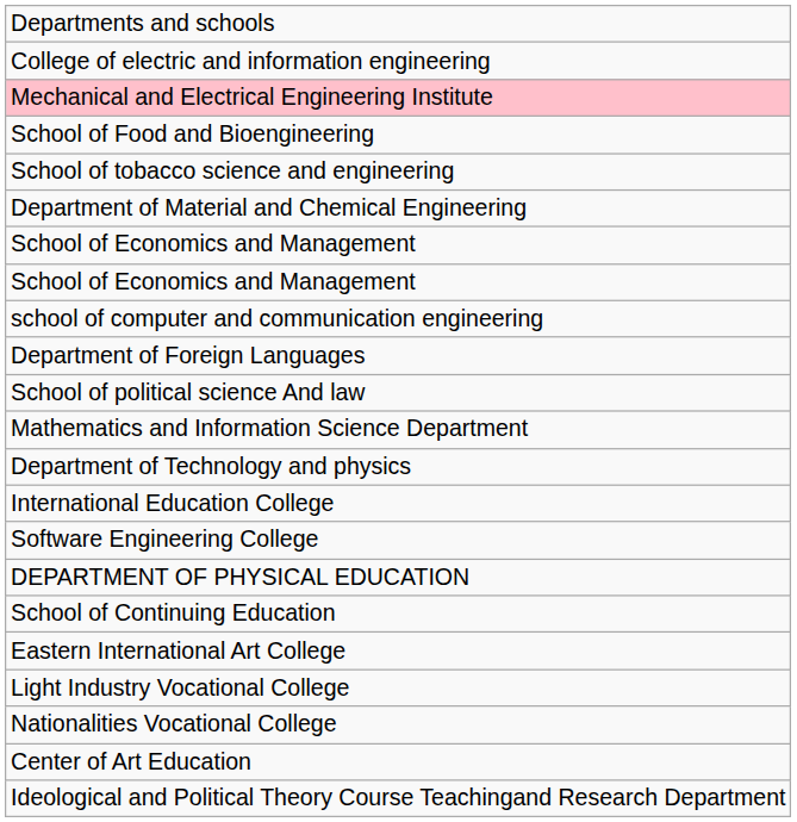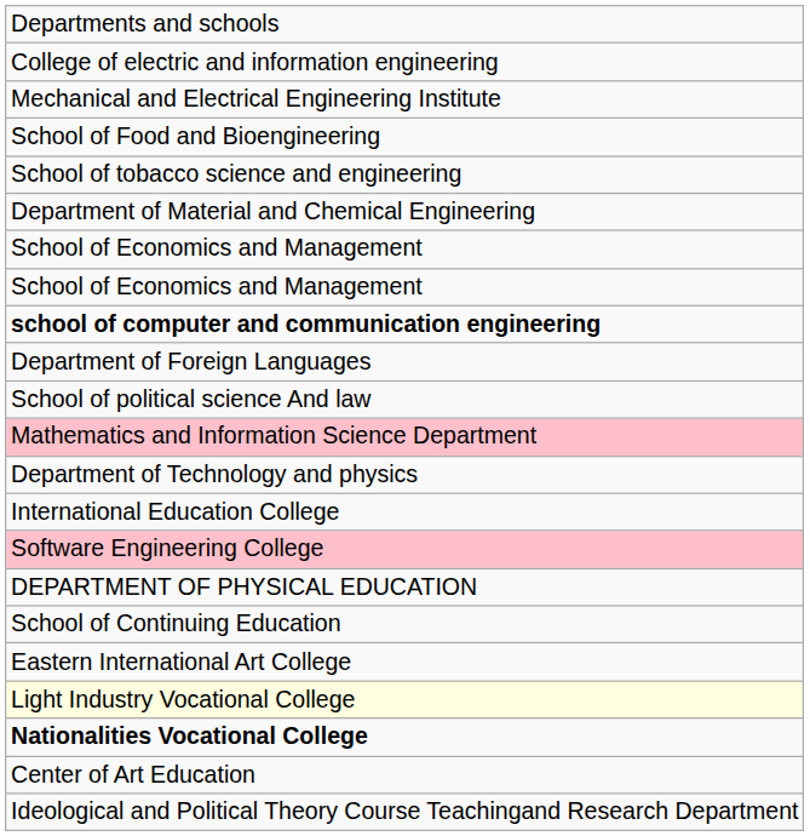row 3 | column 1: pink background -> no background
row 9 | column 1: normal -> bold
row 12 | column 1: no background -> pink background
row 15 | column 1: no background -> pink background
row 19 | column 1: no background -> lightyellow background
row 20 | column 1: normal -> bold
